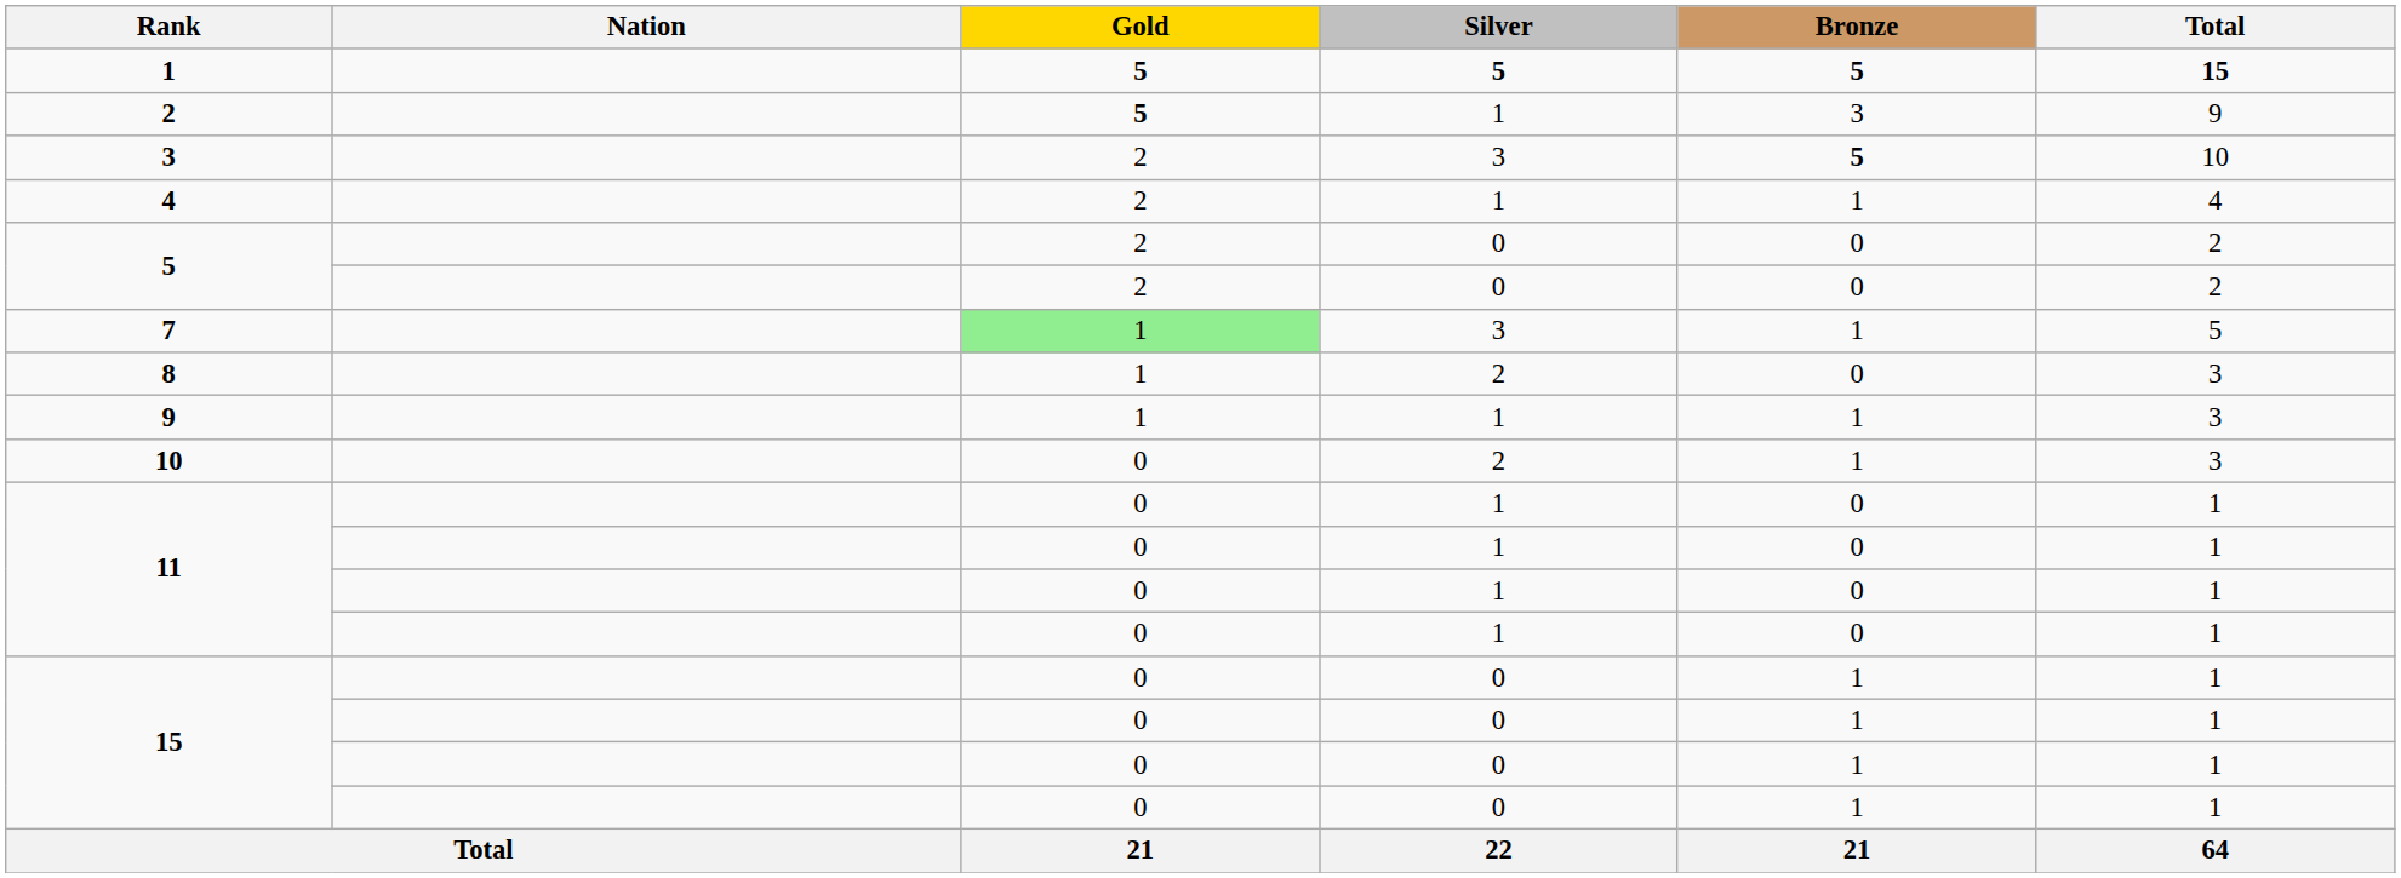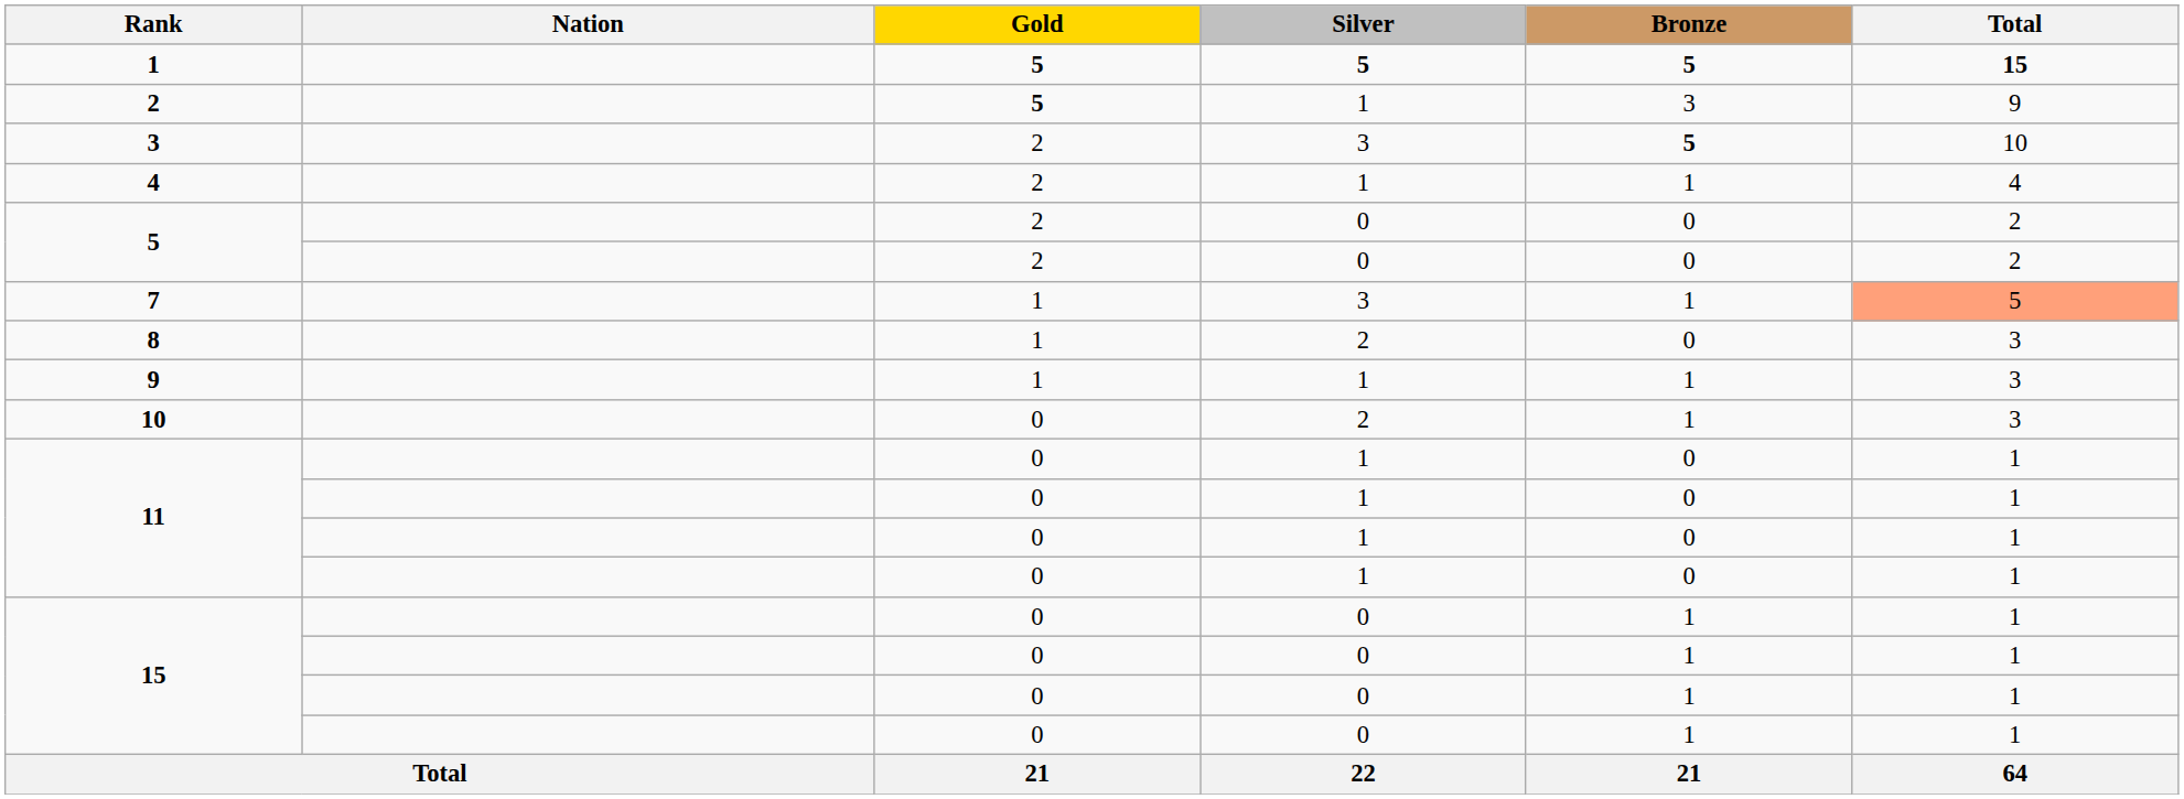7 | Gold: lightgreen background -> no background
7 | Total: no background -> lightsalmon background
